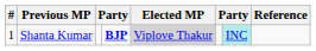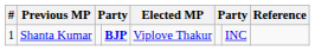Shanta Kumar | Elected MP: lightgrey background -> no background
Shanta Kumar | column 7: paleturquoise background -> no background
